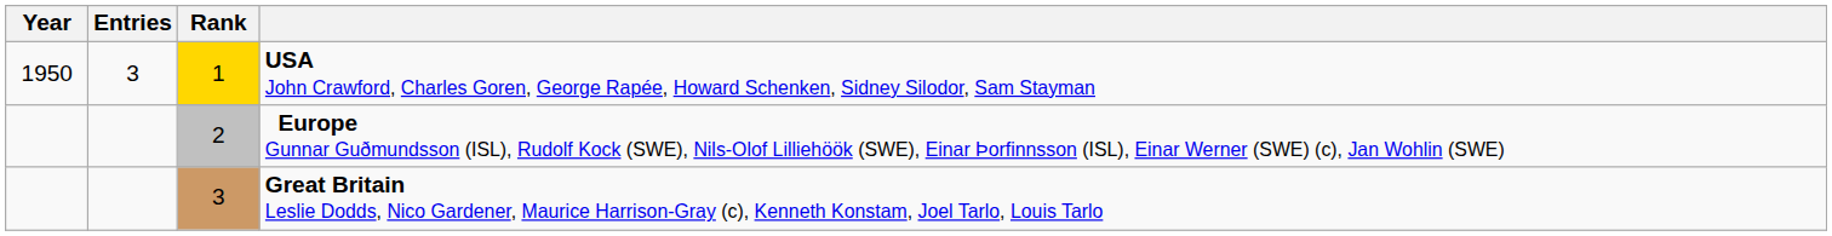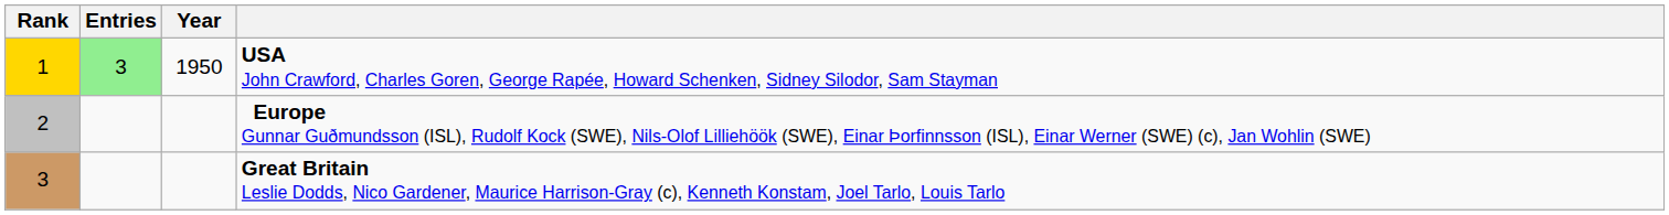columns swapped: Year <-> Rank
row 2 | Entries: no background -> lightgreen background
